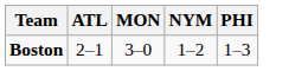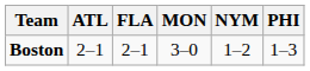+ column: FLA | 2–1
